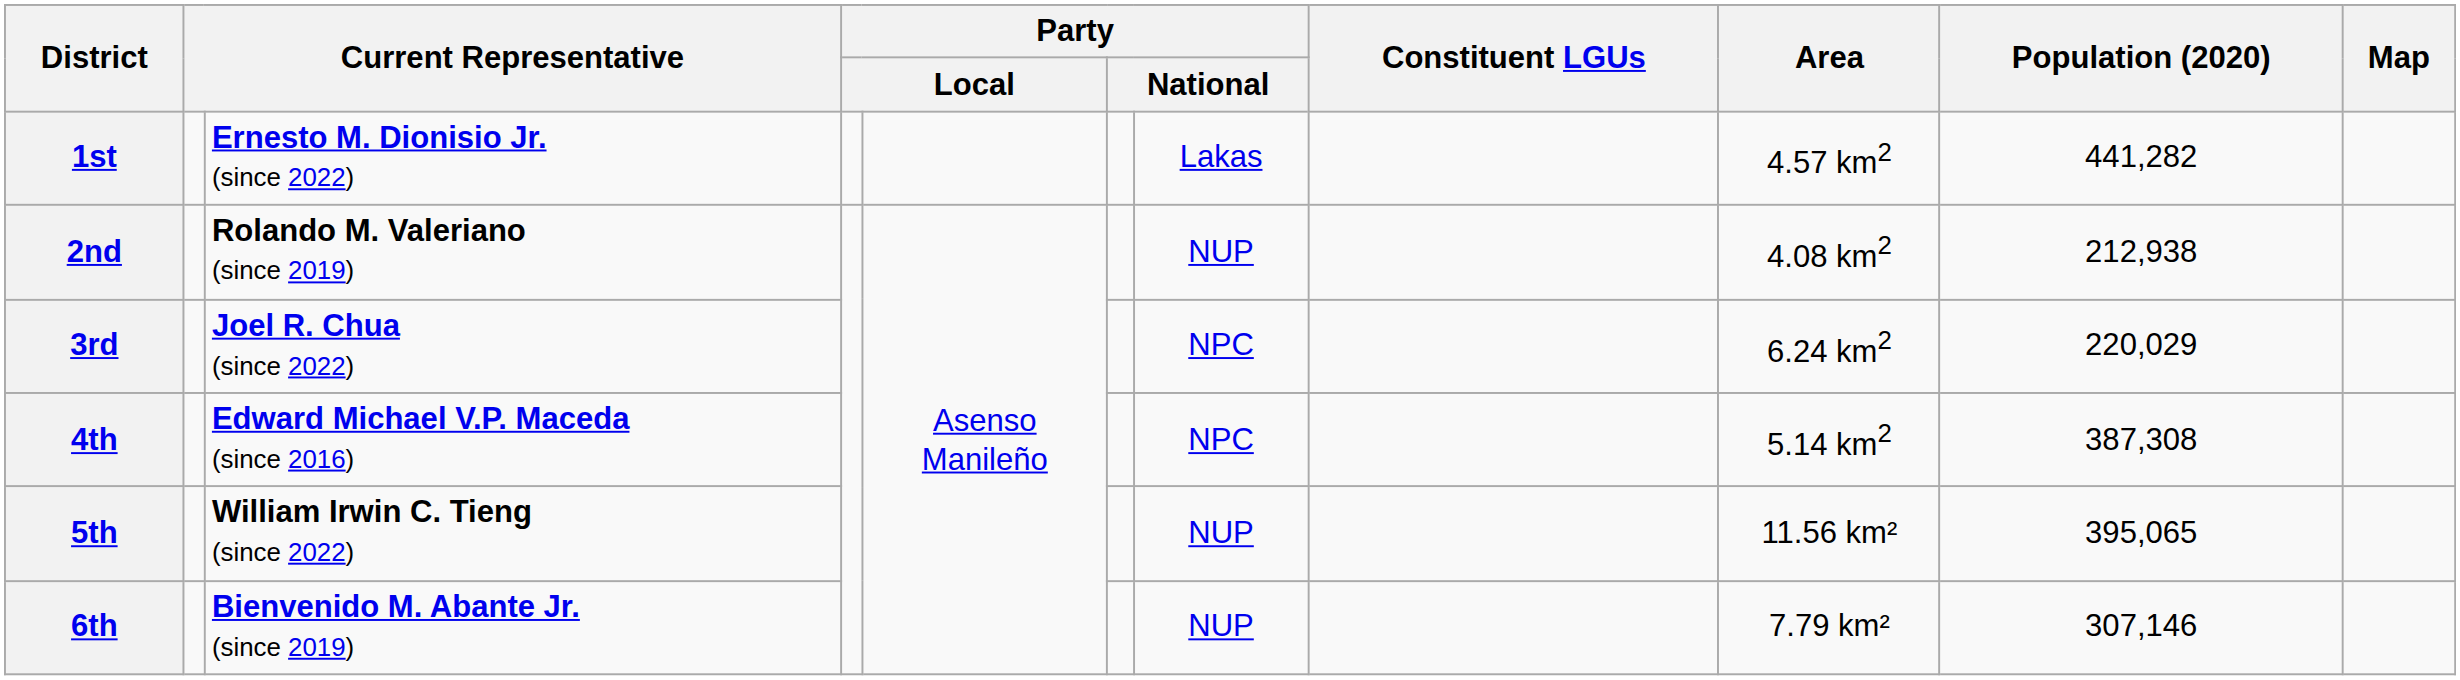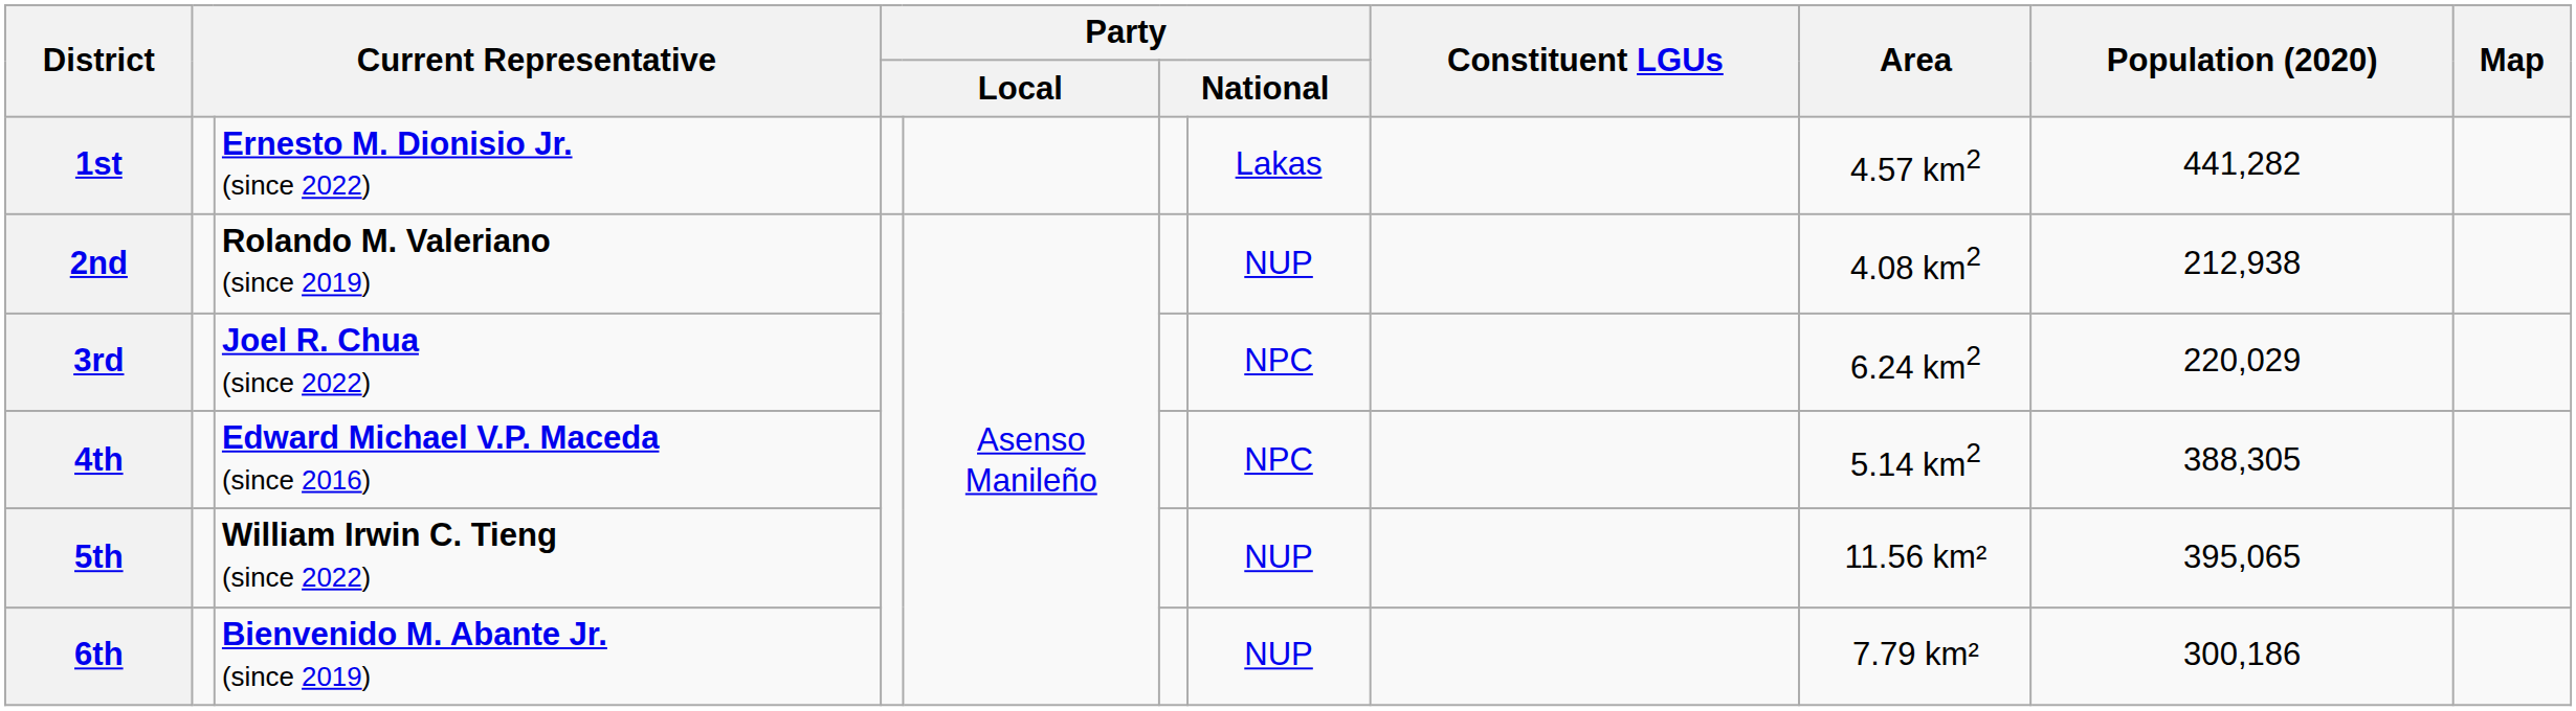4th | Population (2020): 387,308 -> 388,305
6th | Population (2020): 307,146 -> 300,186
